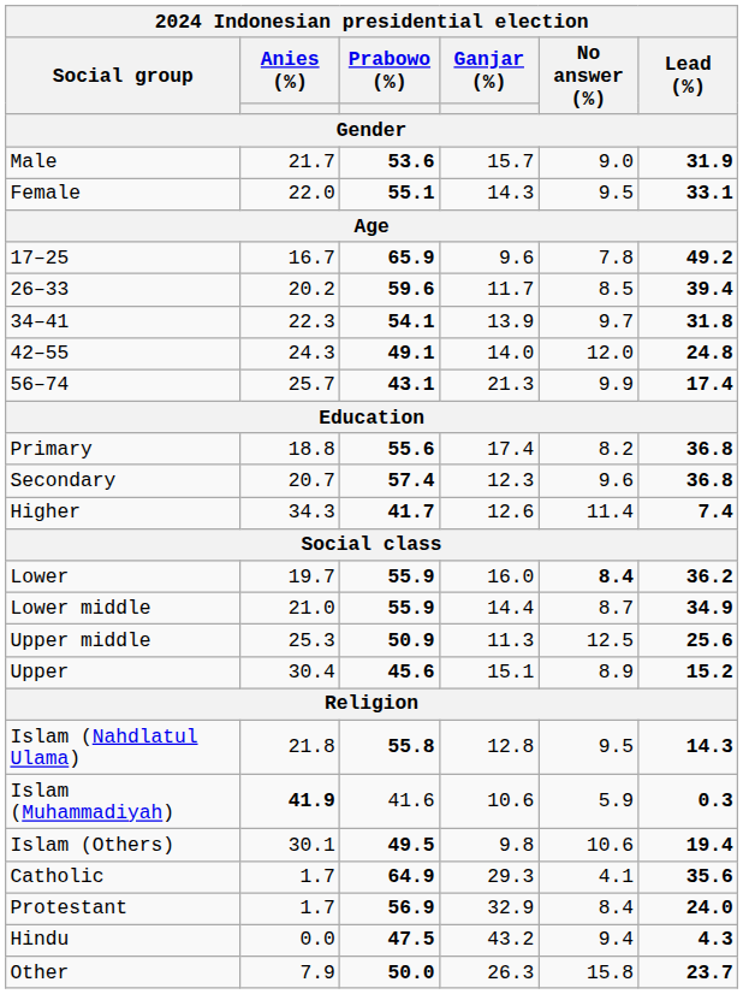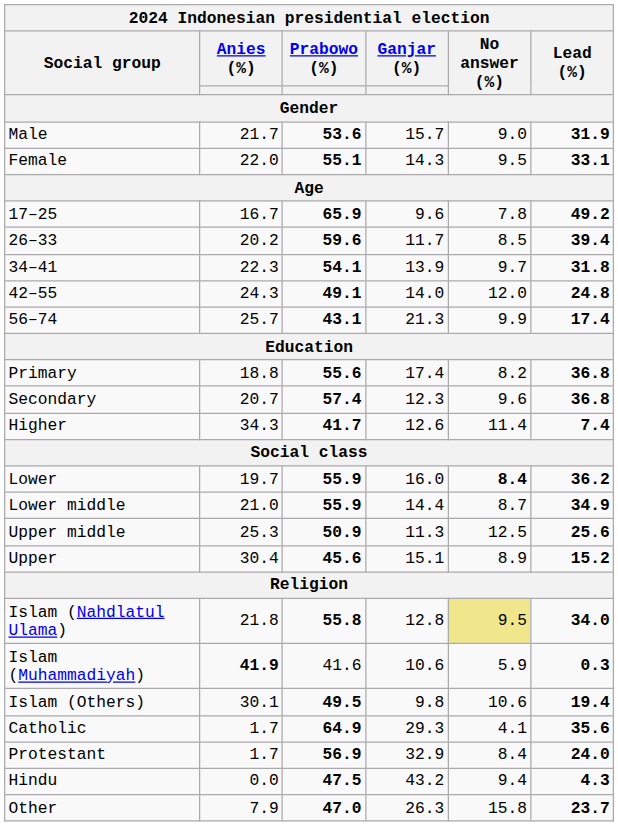Islam (Nahdlatul Ulama) | No answer (%): no background -> khaki background
Islam (Nahdlatul Ulama) | Lead (%): 14.3 -> 34.0
Other | Prabowo (%): 50.0 -> 47.0
